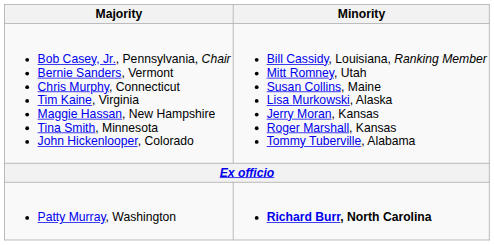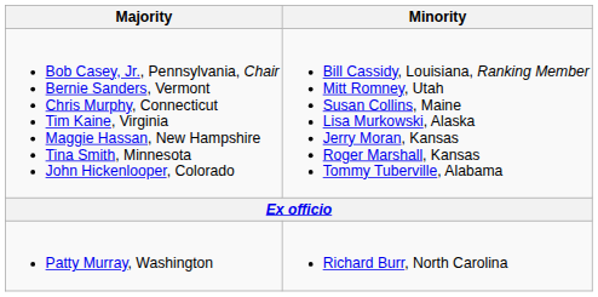Patty Murray, Washington | Minority: bold -> normal
